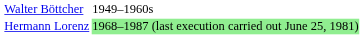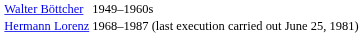Hermann Lorenz | column 2: lightgreen background -> no background
